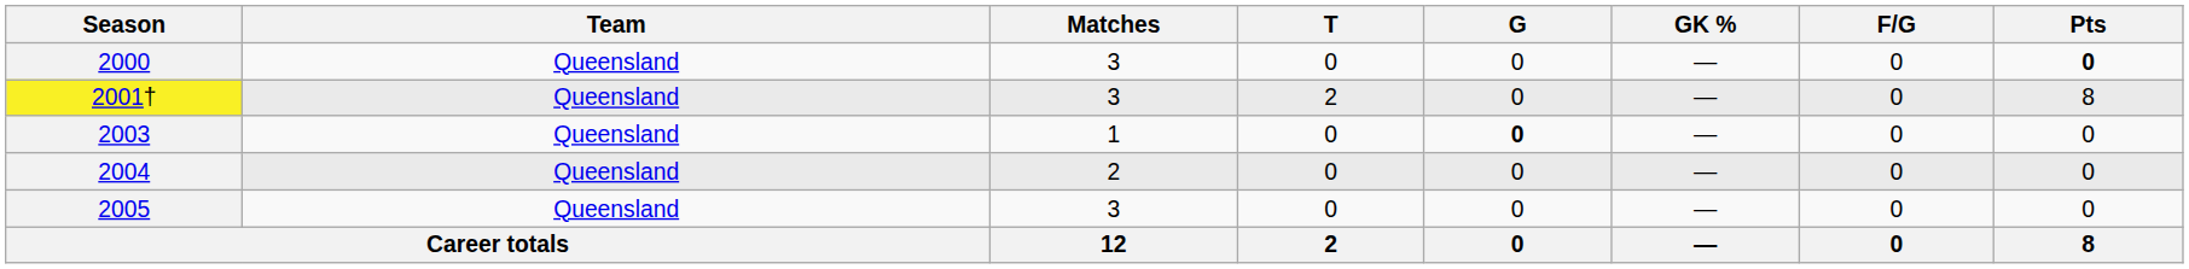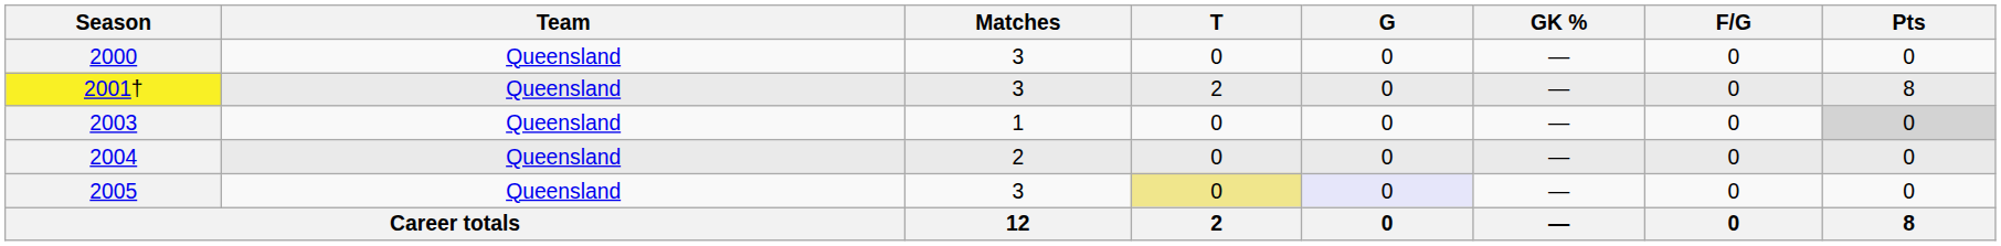2000 | Pts: bold -> normal
2003 | G: bold -> normal
2003 | Pts: no background -> lightgrey background
2005 | T: no background -> khaki background
2005 | G: no background -> lavender background
